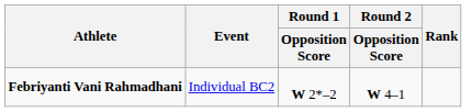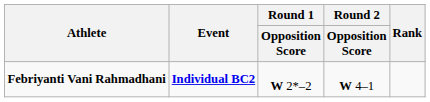Febriyanti Vani Rahmadhani | Event: normal -> bold
